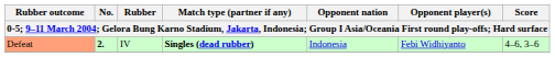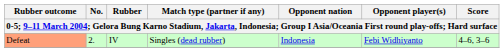Defeat | No.: bold -> normal
Defeat | Match type (partner if any): bold -> normal
